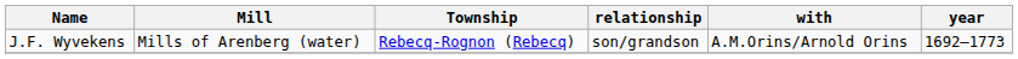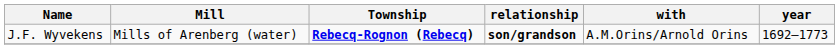J.F. Wyvekens | Township: normal -> bold
J.F. Wyvekens | relationship: normal -> bold
